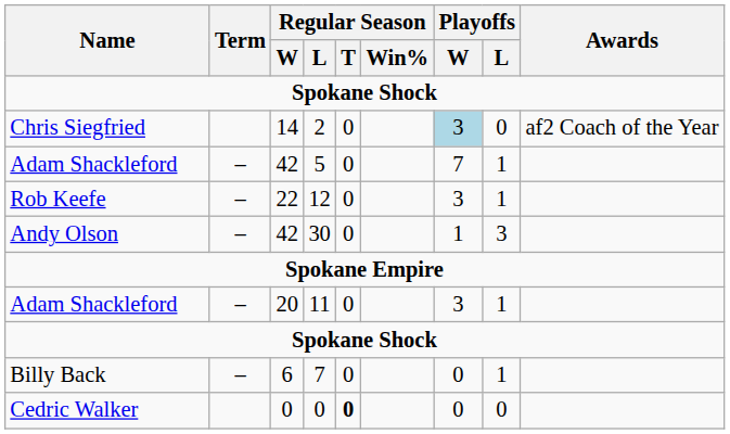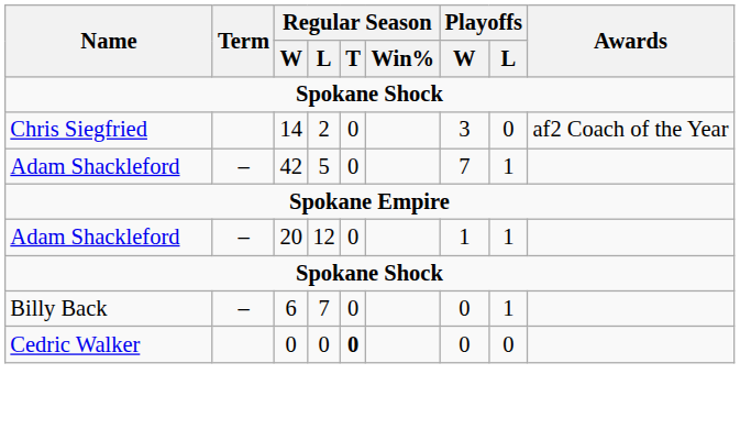Chris Siegfried | Playoffs / W: lightblue background -> no background
- row: Rob Keefe | – | 22 | 12 | 0 | 3 | 1
- row: Andy Olson | – | 42 | 30 | 0 | 1 | 3
Adam Shackleford / 20 | Regular Season / L: 11 -> 12
Adam Shackleford / 20 | Playoffs / W: 3 -> 1
